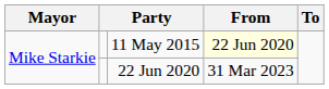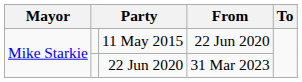11 May 2015 | From: lightyellow background -> no background
